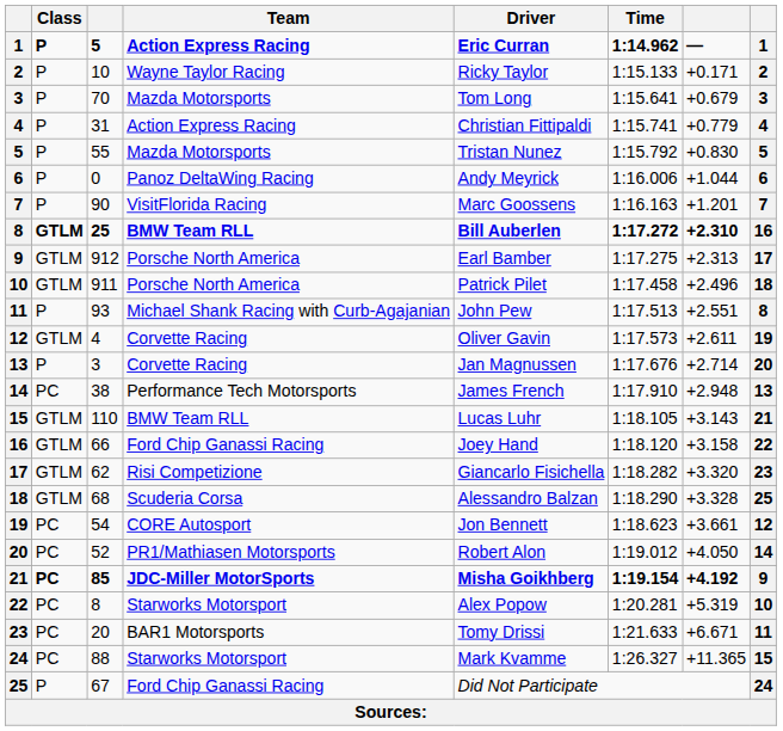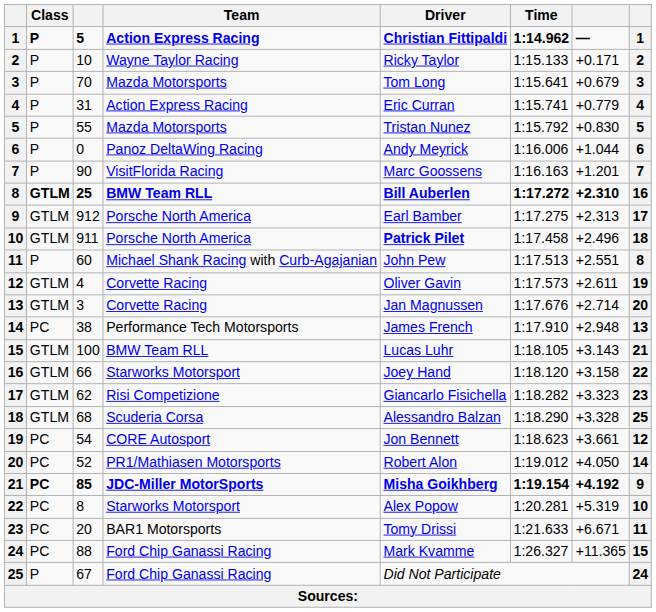row 2 | Driver: Eric Curran -> Christian Fittipaldi
row 5 | Driver: Christian Fittipaldi -> Eric Curran
row 11 | Driver: normal -> bold
row 12 | column 3: 93 -> 60
row 14 | Class: P -> GTLM
row 16 | column 3: 110 -> 100
row 17 | Team: Ford Chip Ganassi Racing -> Starworks Motorsport
row 18 | column 7: +3.320 -> +3.323
row 25 | Team: Starworks Motorsport -> Ford Chip Ganassi Racing
